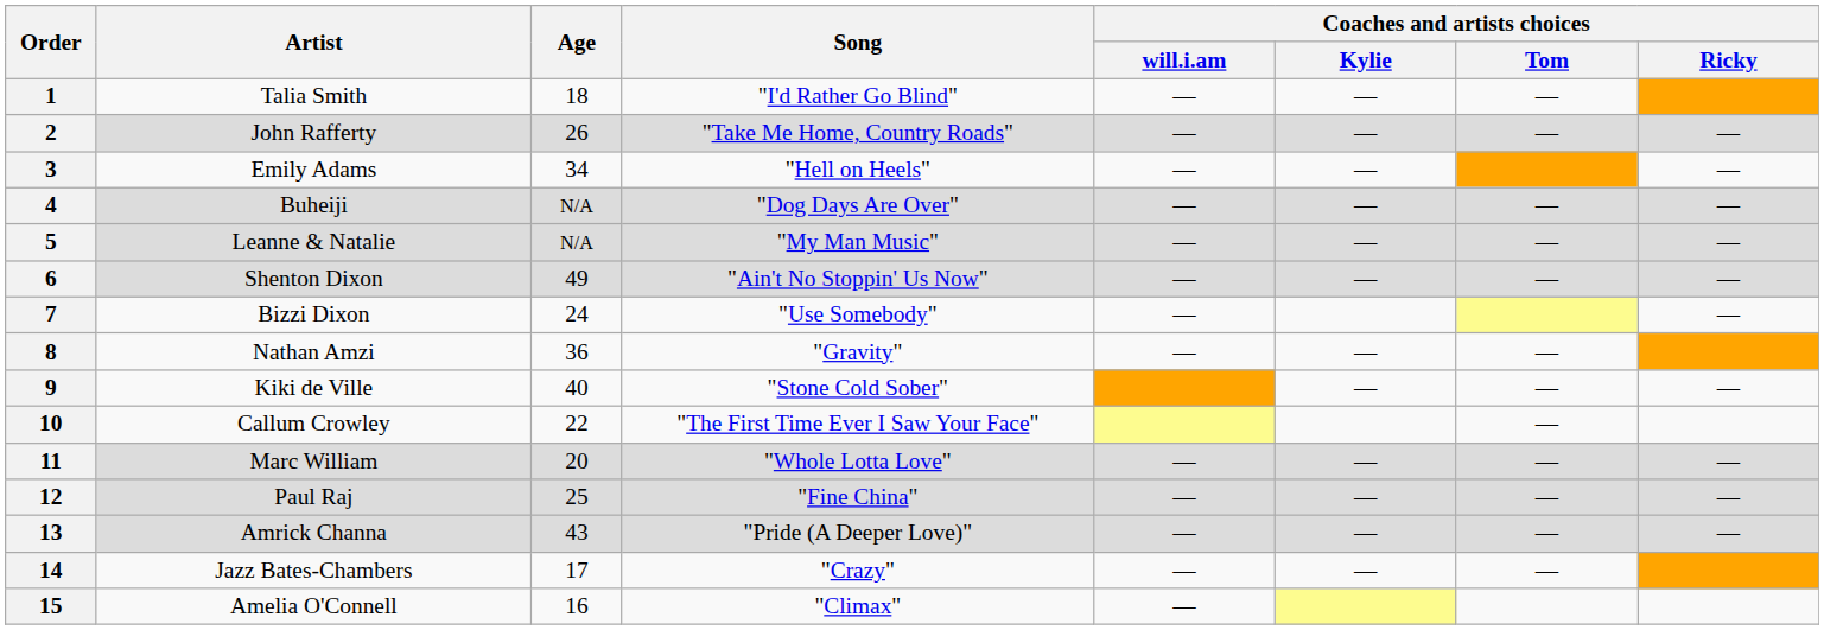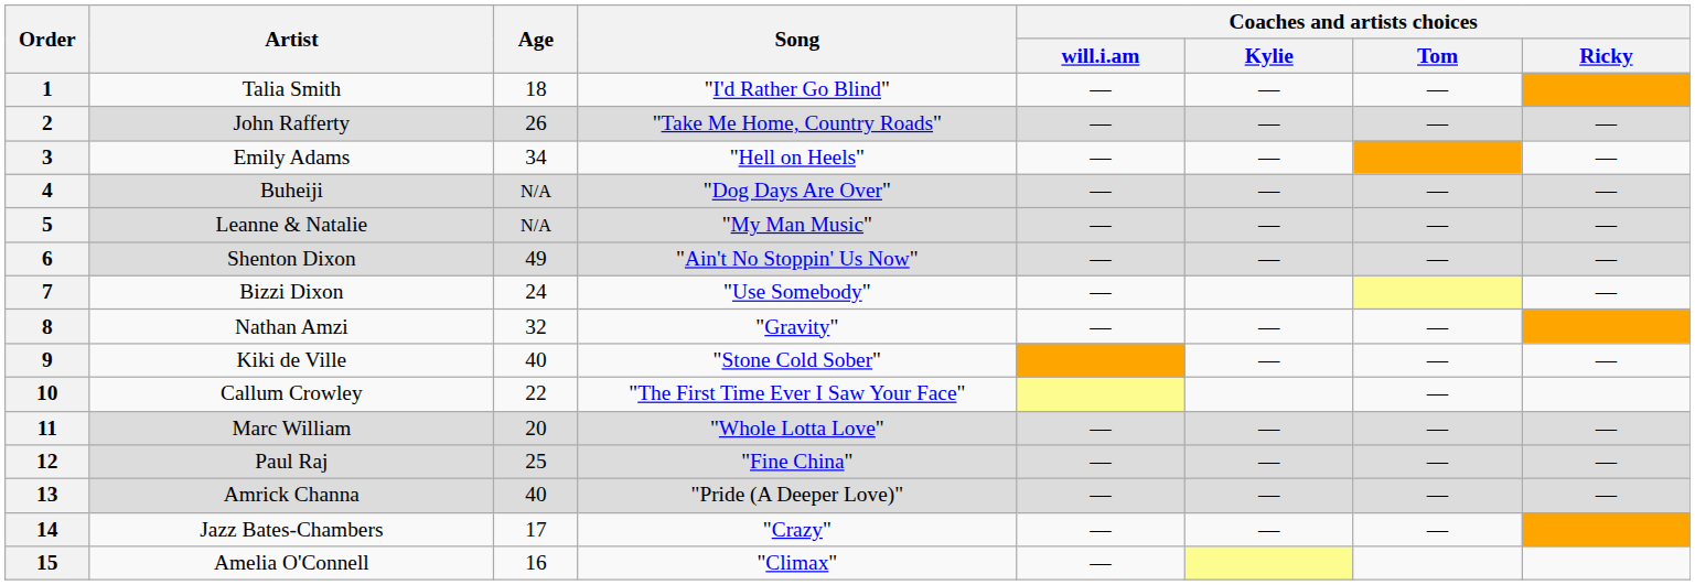8 | Age: 36 -> 32
13 | Age: 43 -> 40
